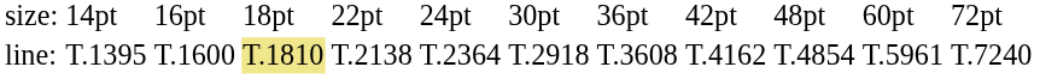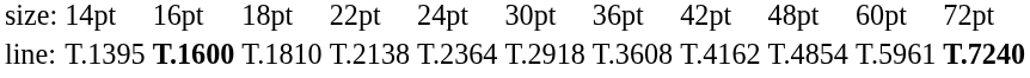line: | column 3: normal -> bold
line: | column 4: khaki background -> no background
line: | column 12: normal -> bold
